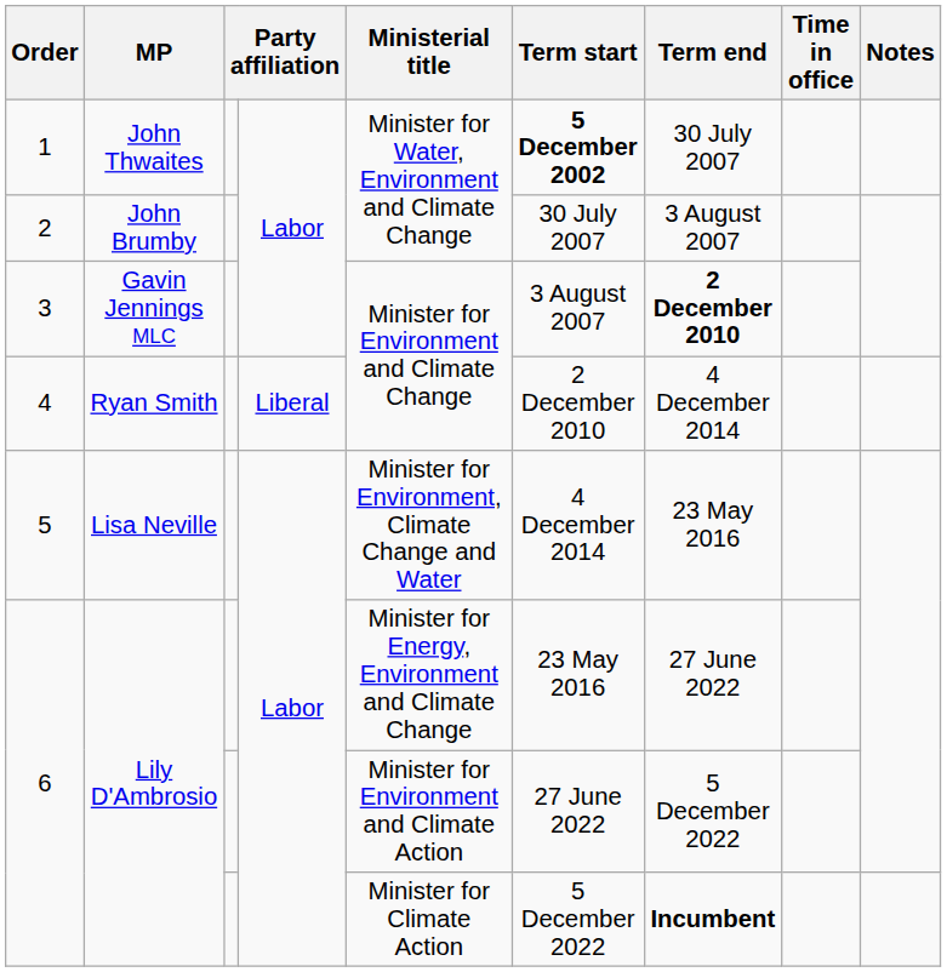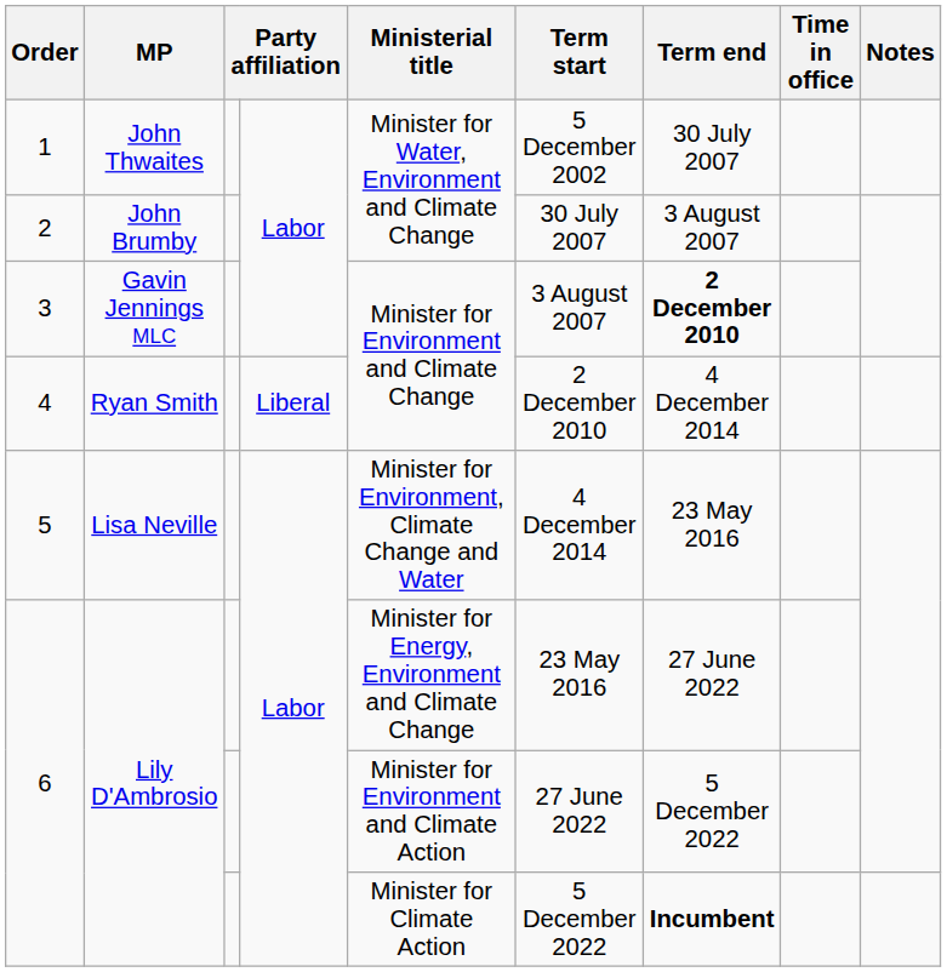1 | Term start: bold -> normal
